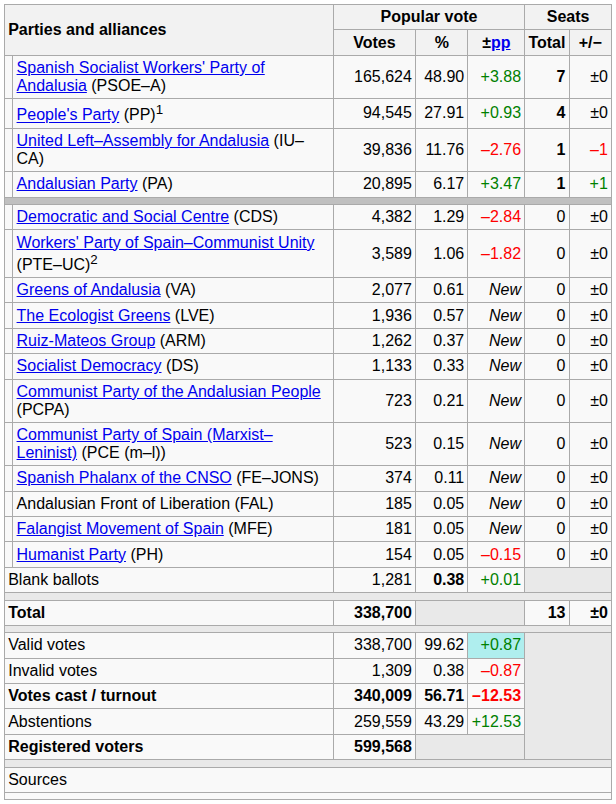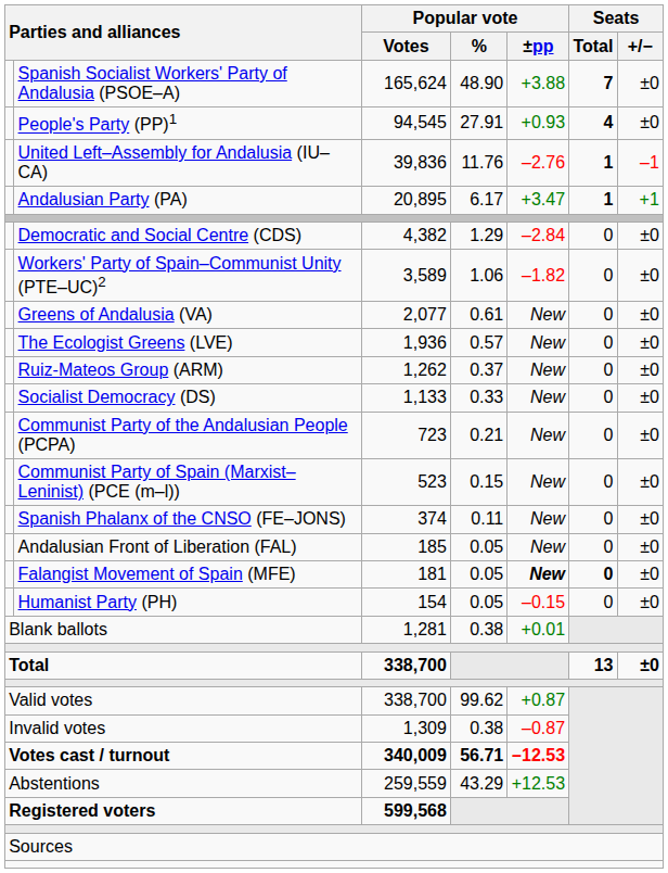Falangist Movement of Spain (MFE) | Popular vote / ±pp: normal -> bold
Falangist Movement of Spain (MFE) | Seats / Total: normal -> bold
Blank ballots | Popular vote / %: bold -> normal
Valid votes | Popular vote / ±pp: paleturquoise background -> no background
